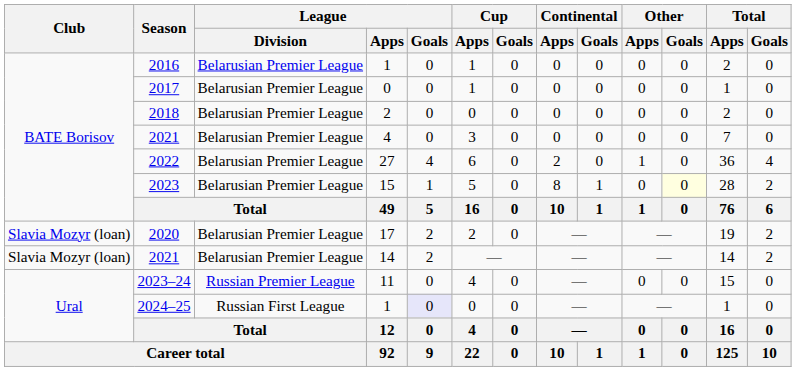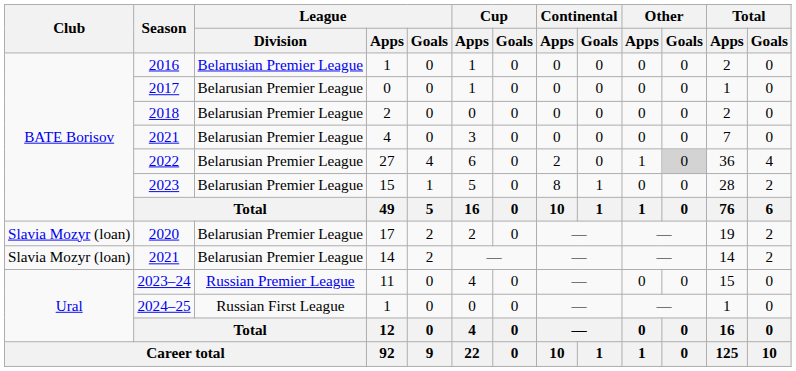2022 | Other / Goals: no background -> lightgrey background
2023 | Other / Goals: lightyellow background -> no background
2024–25 | League / Goals: lavender background -> no background
